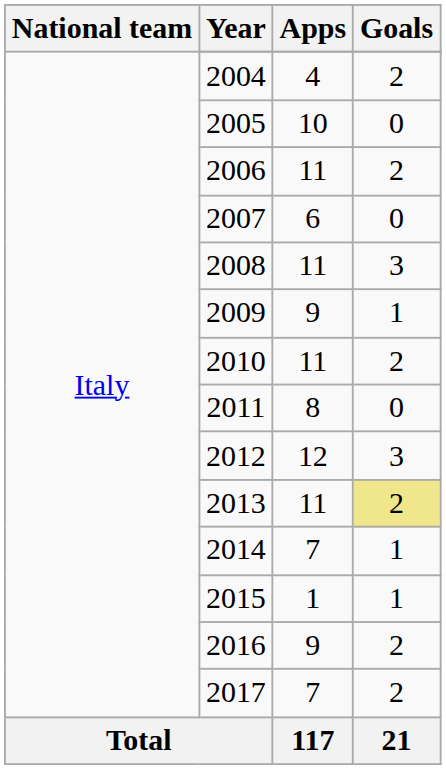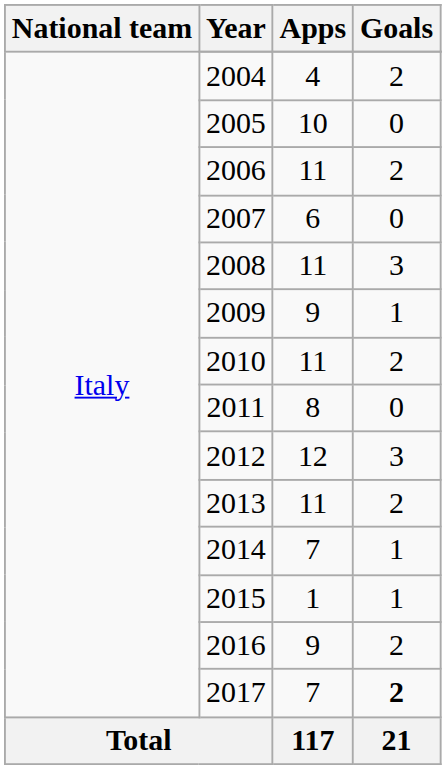2013 | Goals: khaki background -> no background
2017 | Goals: normal -> bold
